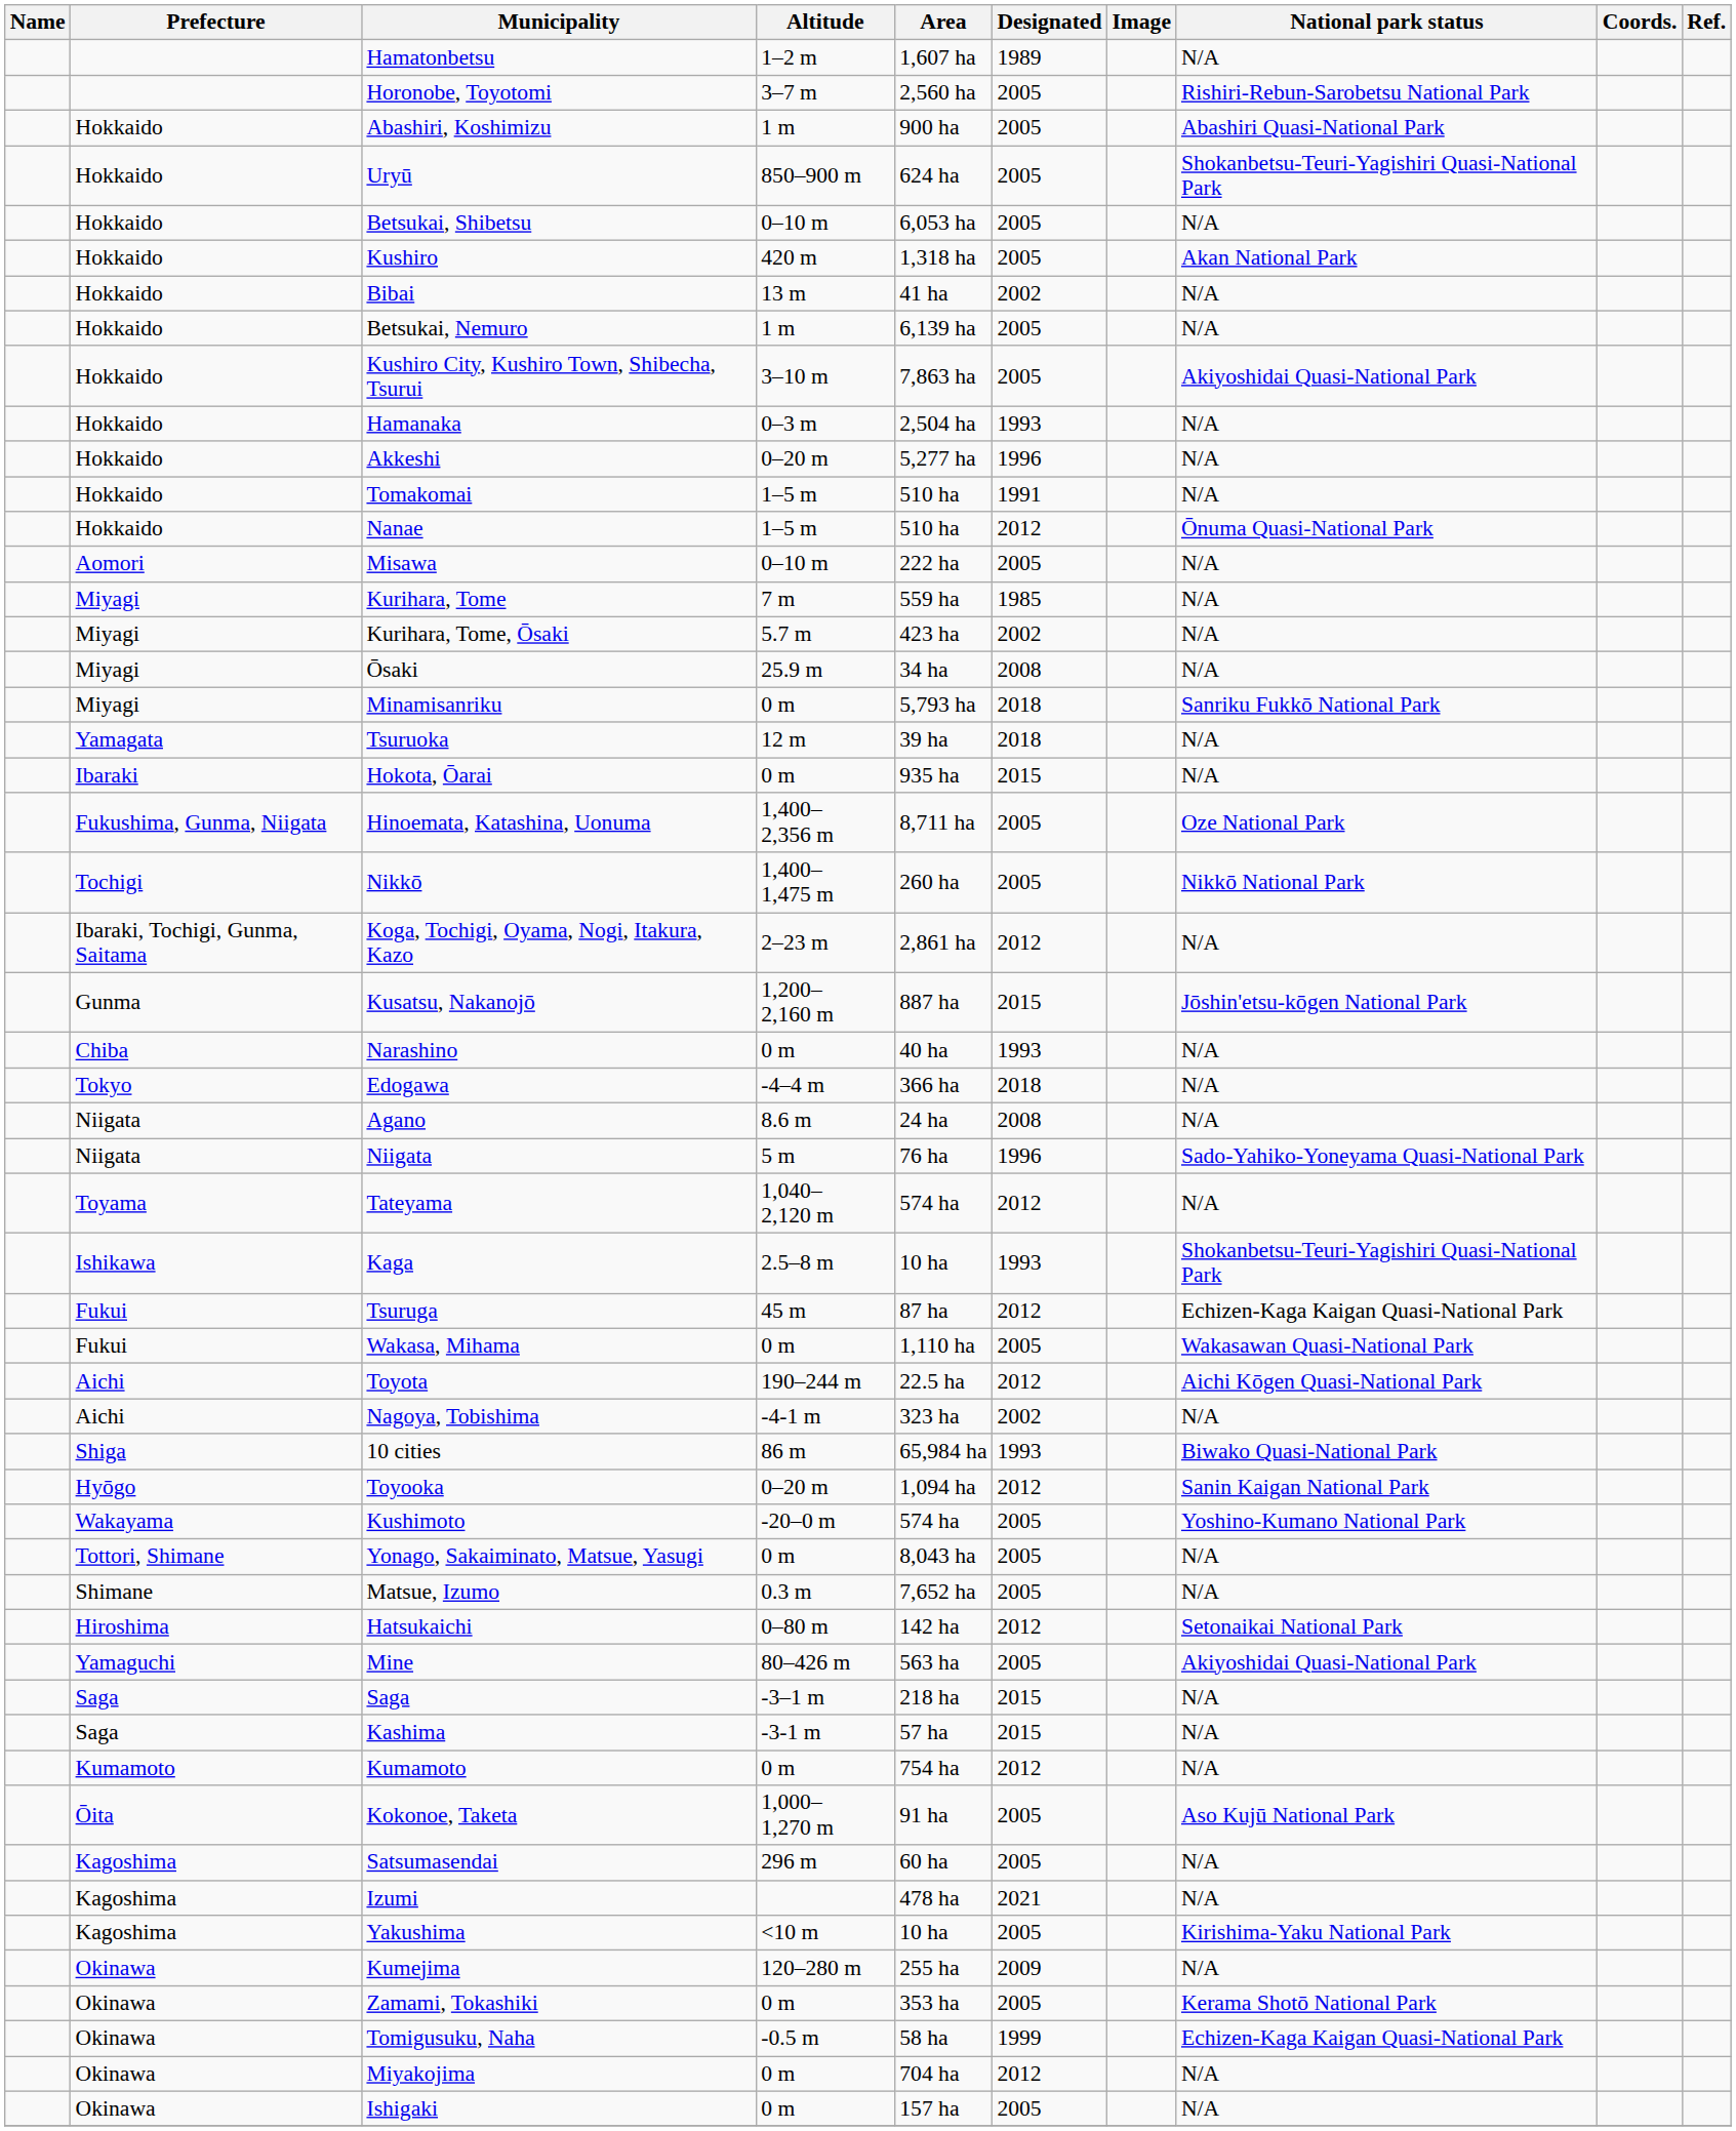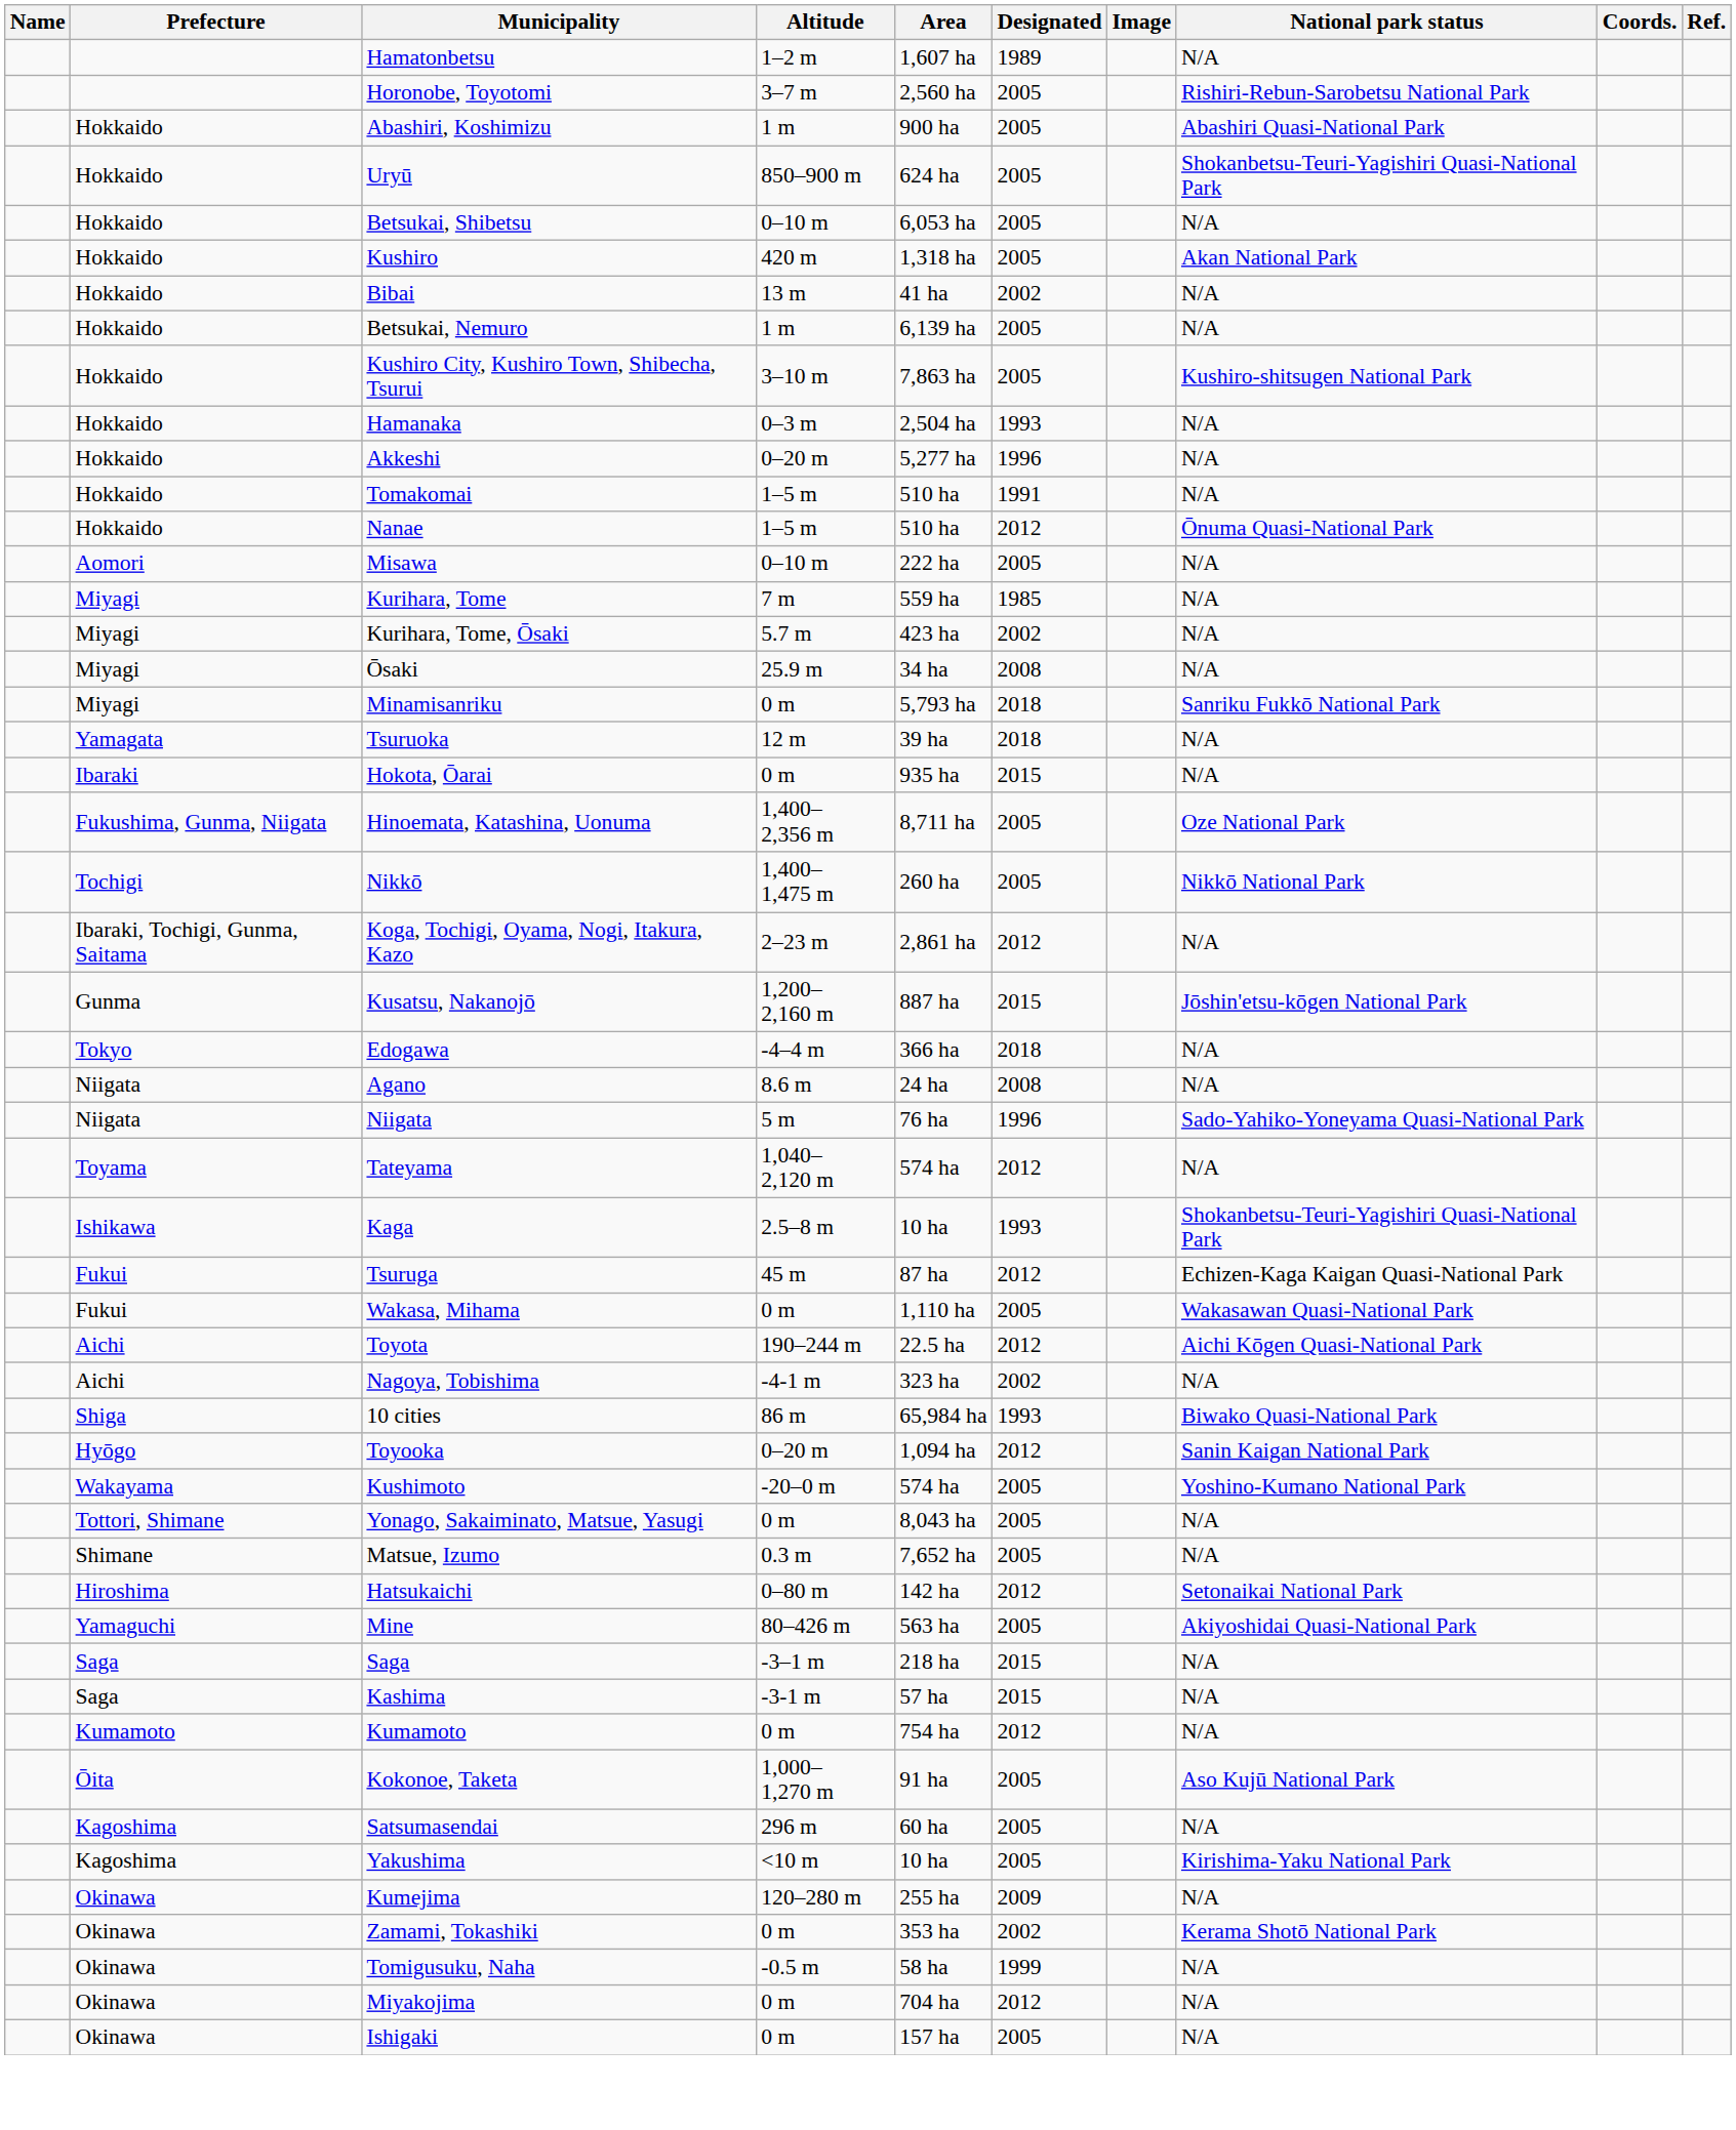Kushiro City, Kushiro Town, Shibecha, Tsurui | National park status: Akiyoshidai Quasi-National Park -> Kushiro-shitsugen National Park
- row: Chiba | Narashino | 0 m | 40 ha | 1993 | N/A
- row: Kagoshima | Izumi | 478 ha | 2021 | N/A
Zamami, Tokashiki | Designated: 2005 -> 2002
Tomigusuku, Naha | National park status: Echizen-Kaga Kaigan Quasi-National Park -> N/A
